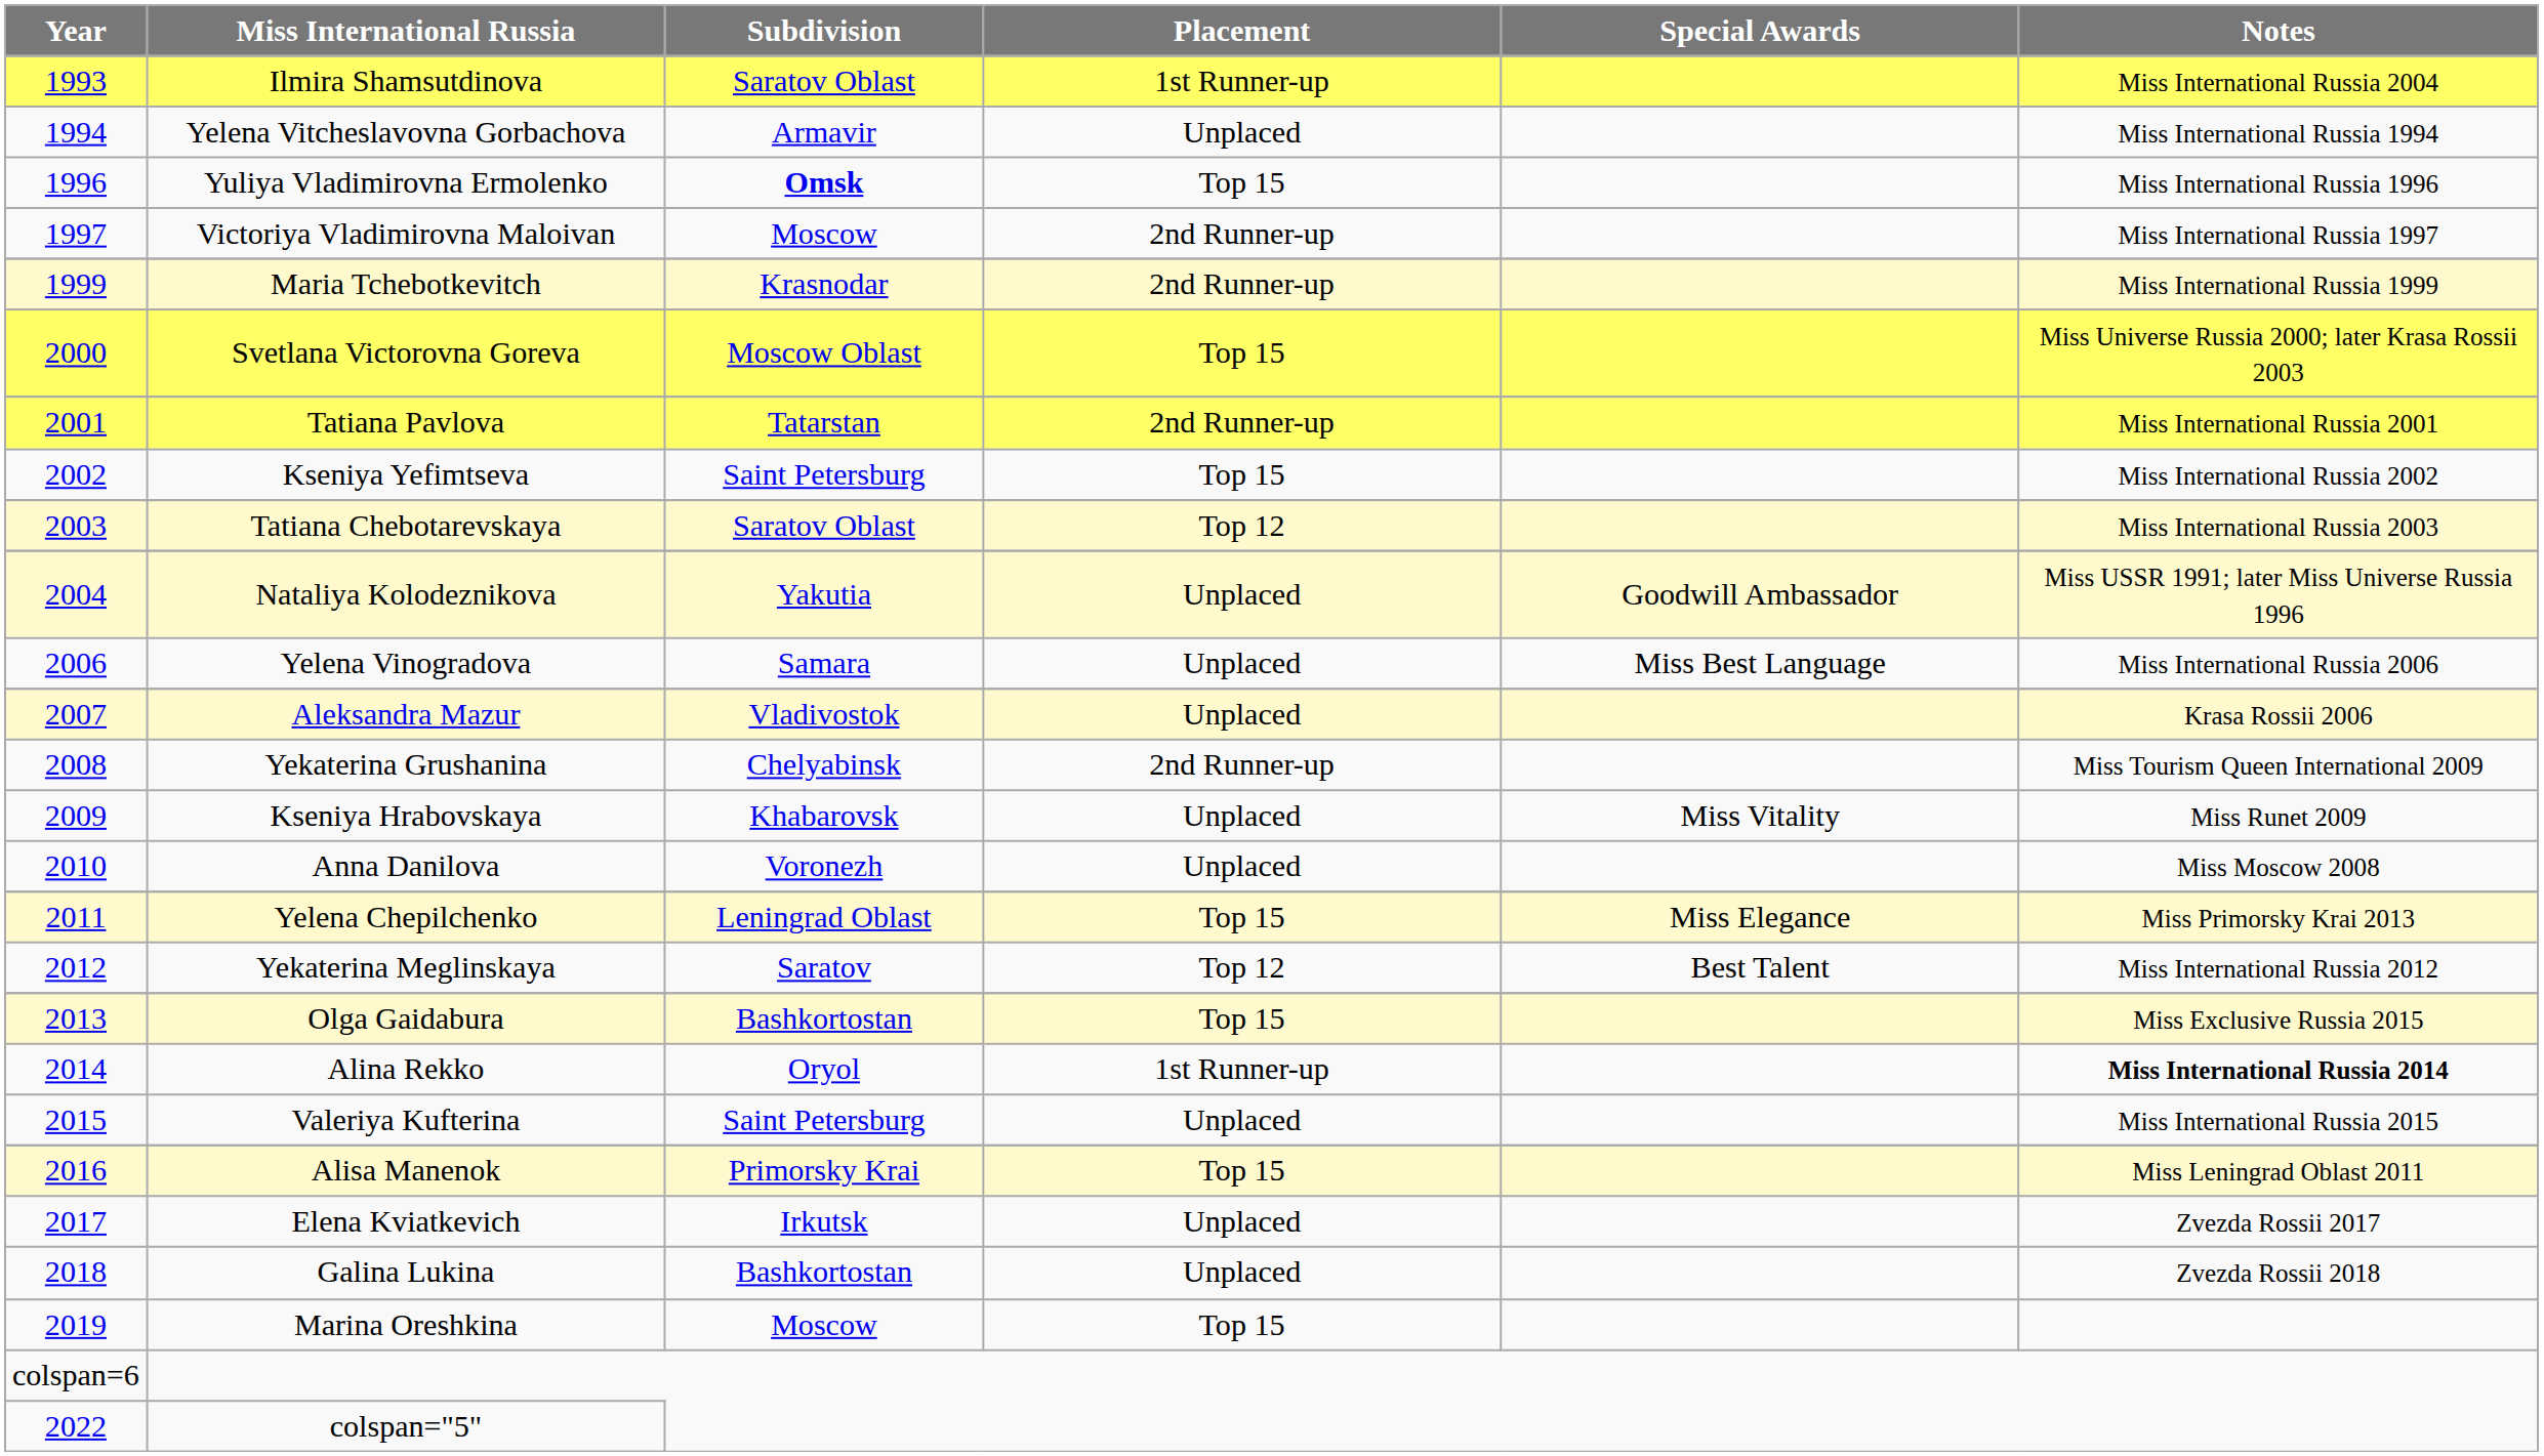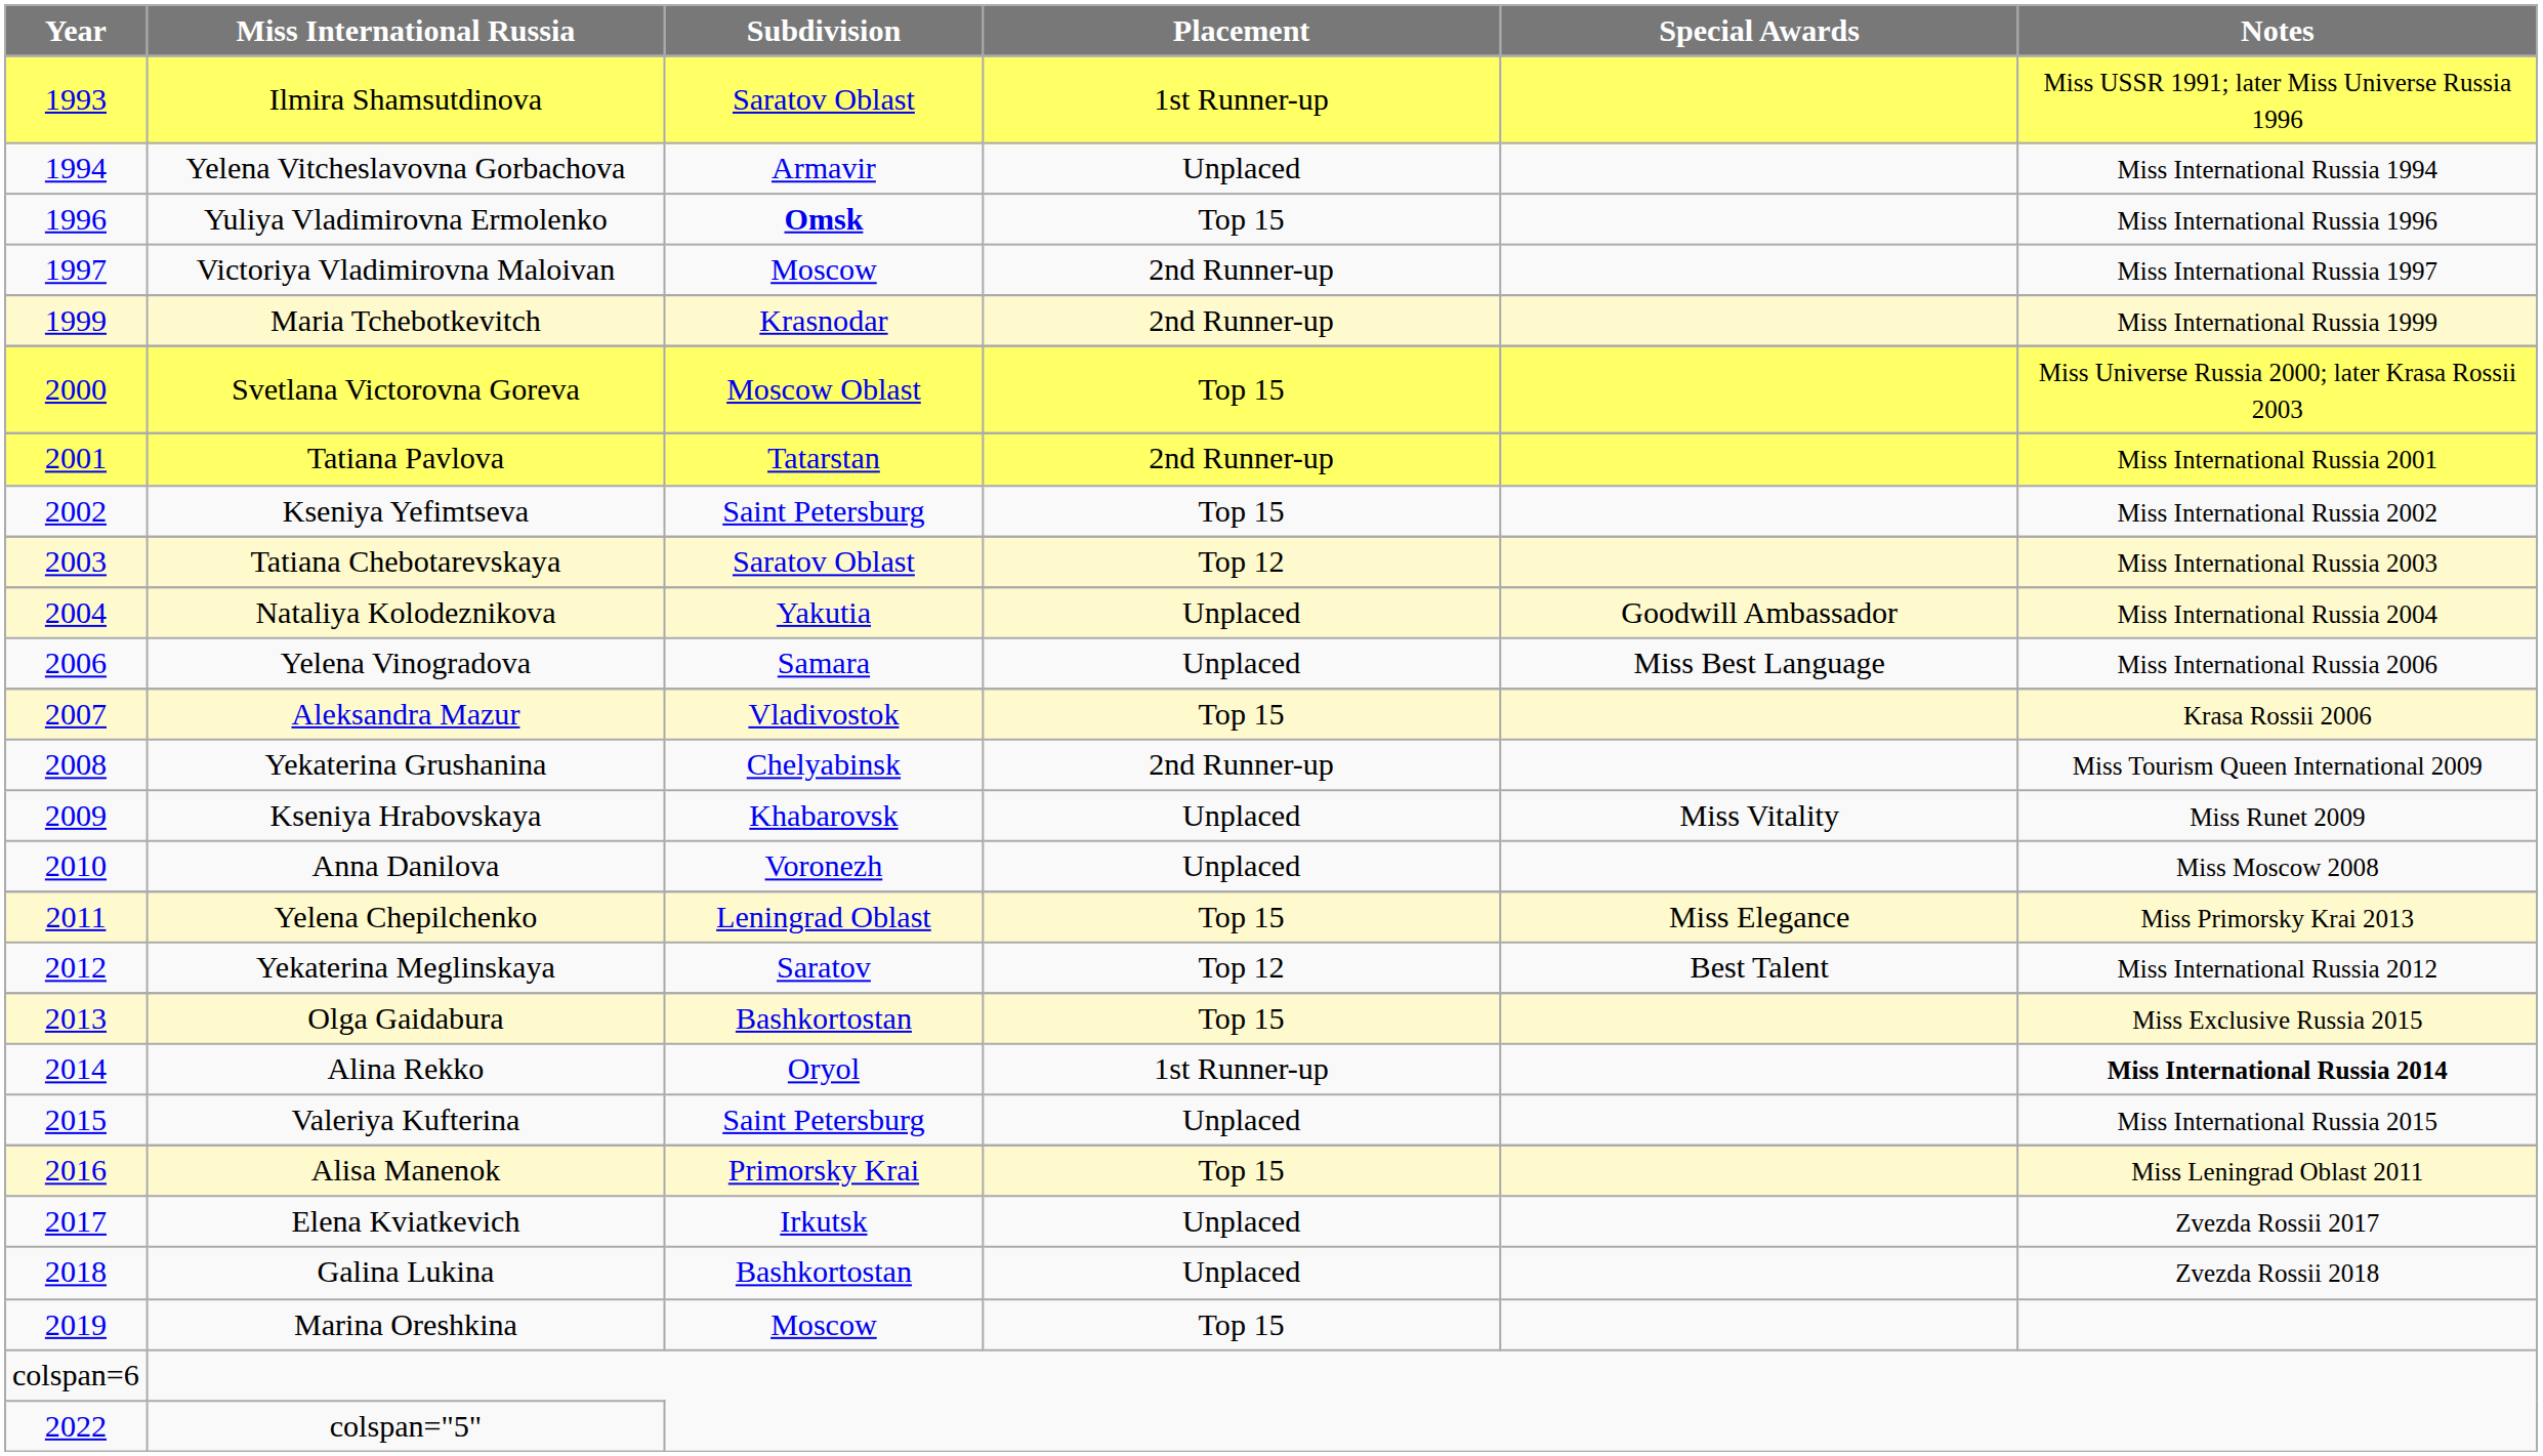Ilmira Shamsutdinova | Notes: Miss International Russia 2004 -> Miss USSR 1991; later Miss Universe Russia 1996
Nataliya Kolodeznikova | Notes: Miss USSR 1991; later Miss Universe Russia 1996 -> Miss International Russia 2004
Aleksandra Mazur | Placement: Unplaced -> Top 15
